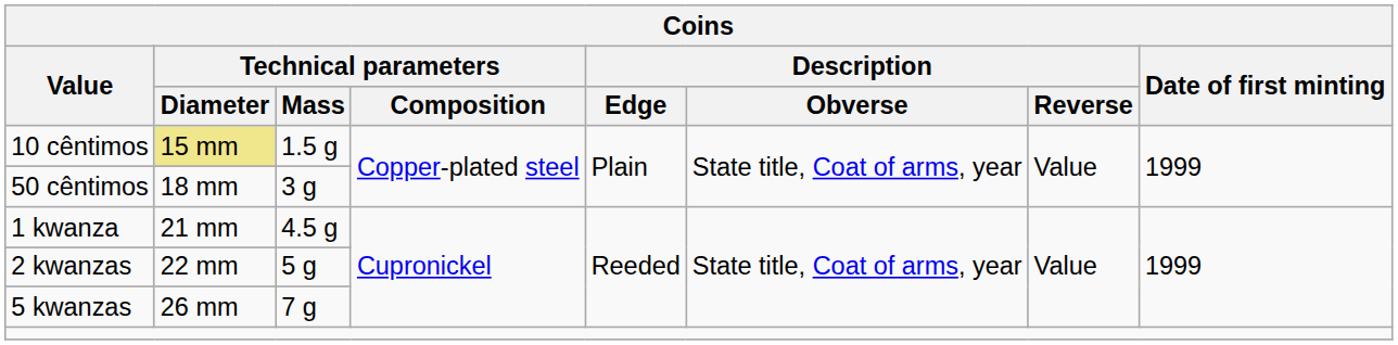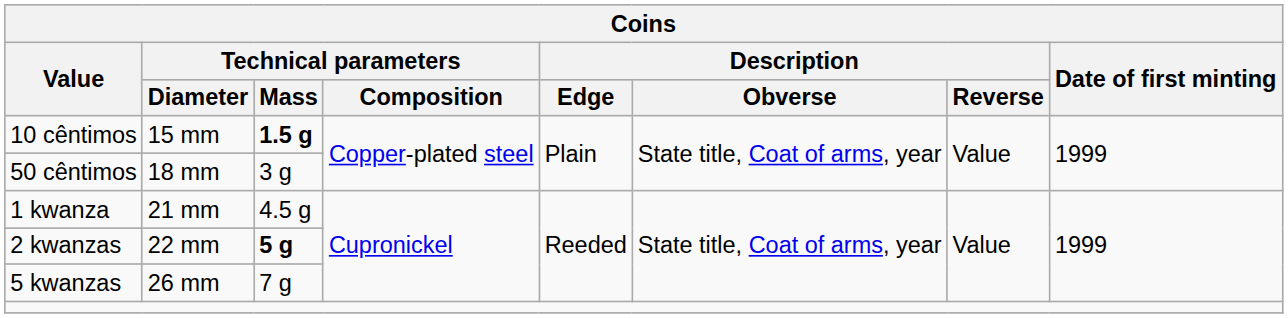10 cêntimos | Technical parameters / Diameter: khaki background -> no background
10 cêntimos | Technical parameters / Mass: normal -> bold
2 kwanzas | Technical parameters / Mass: normal -> bold
